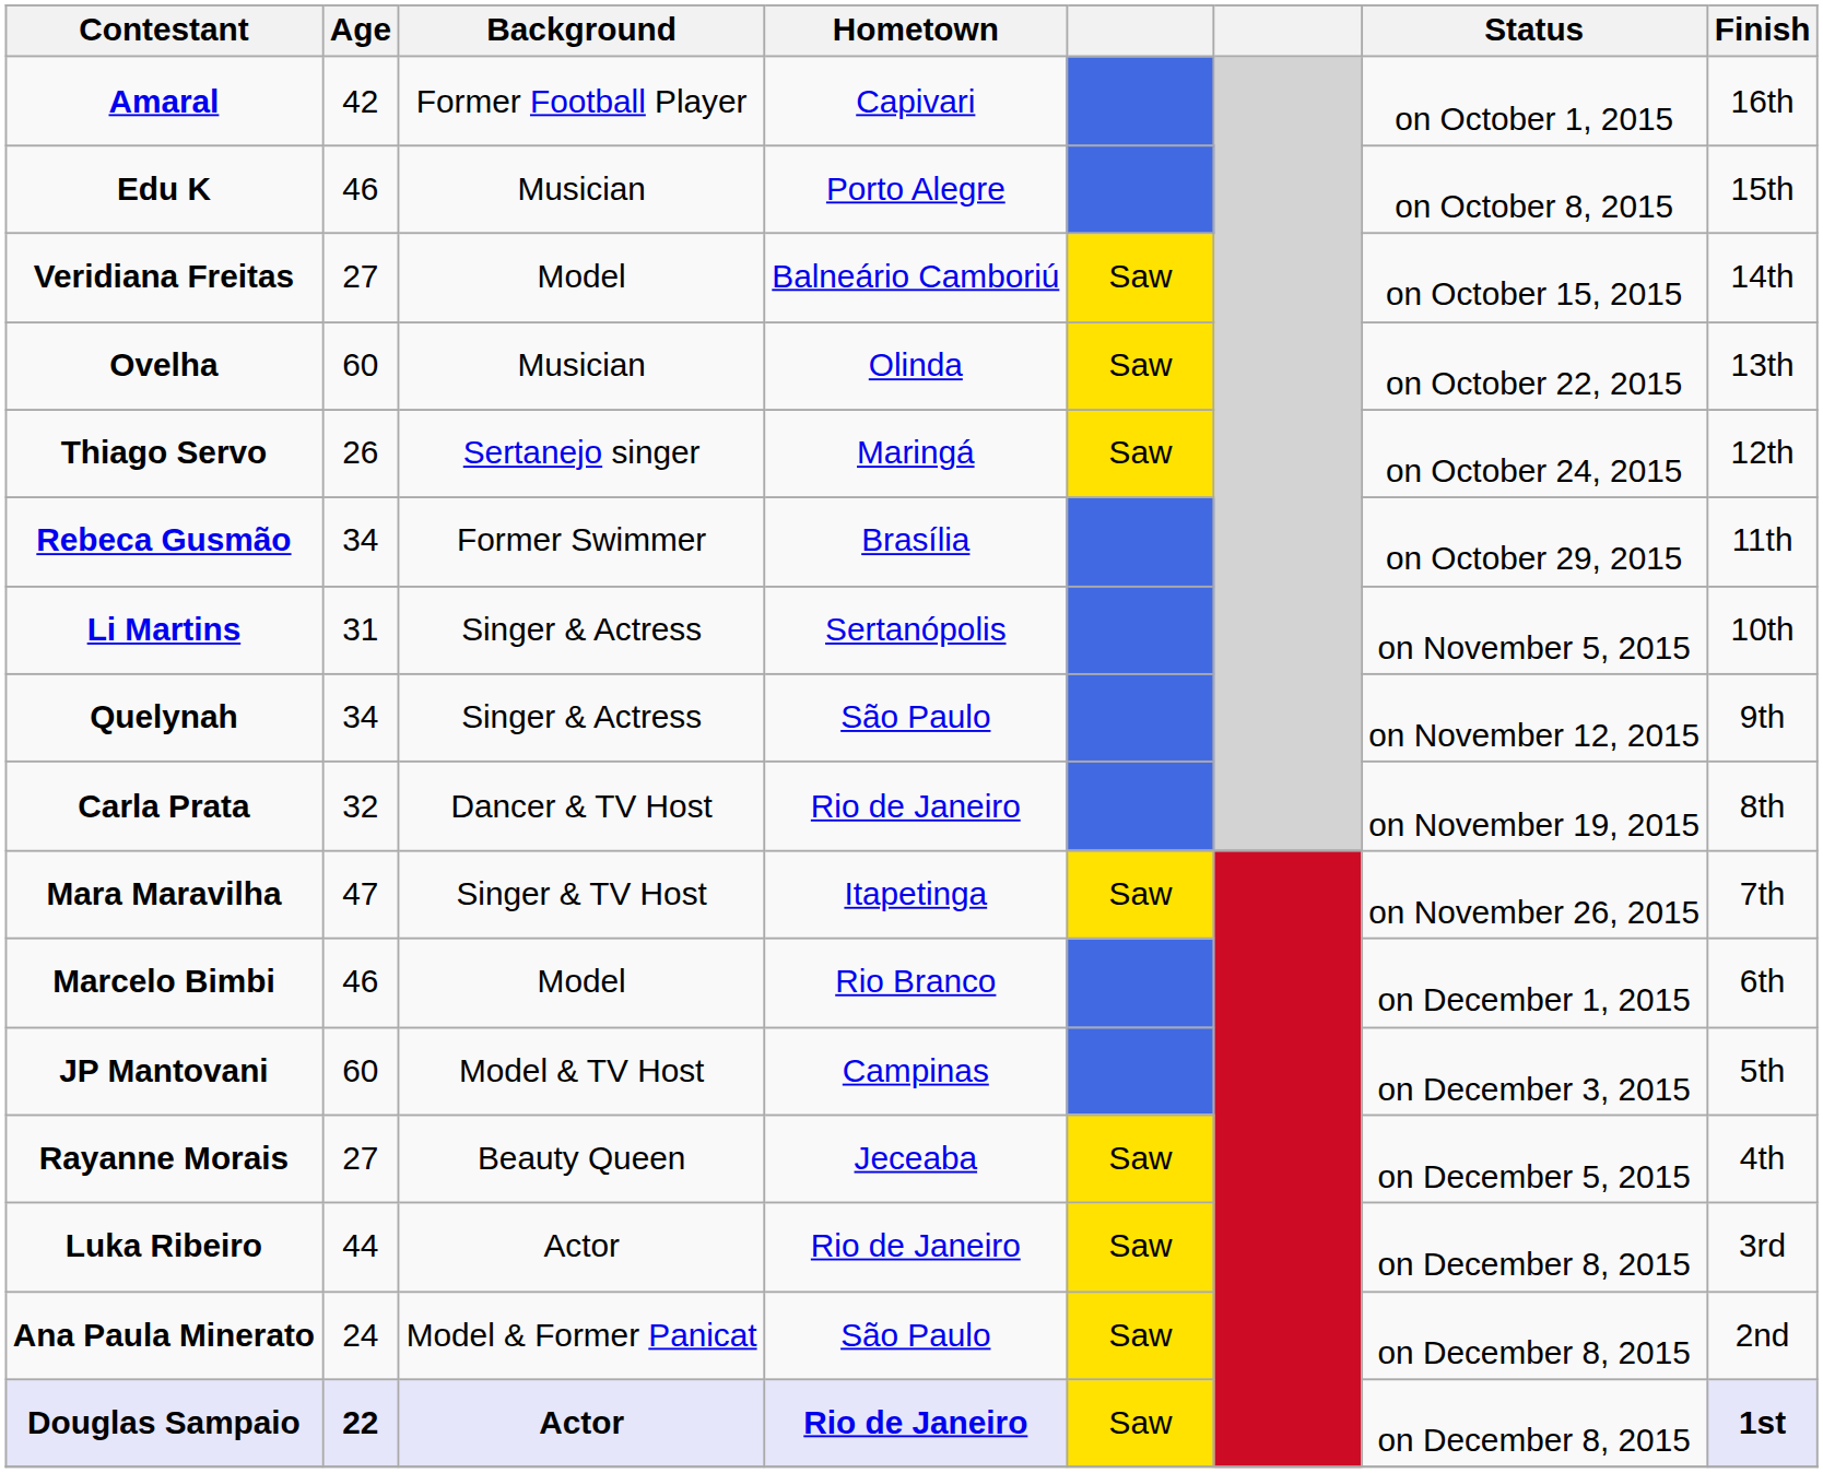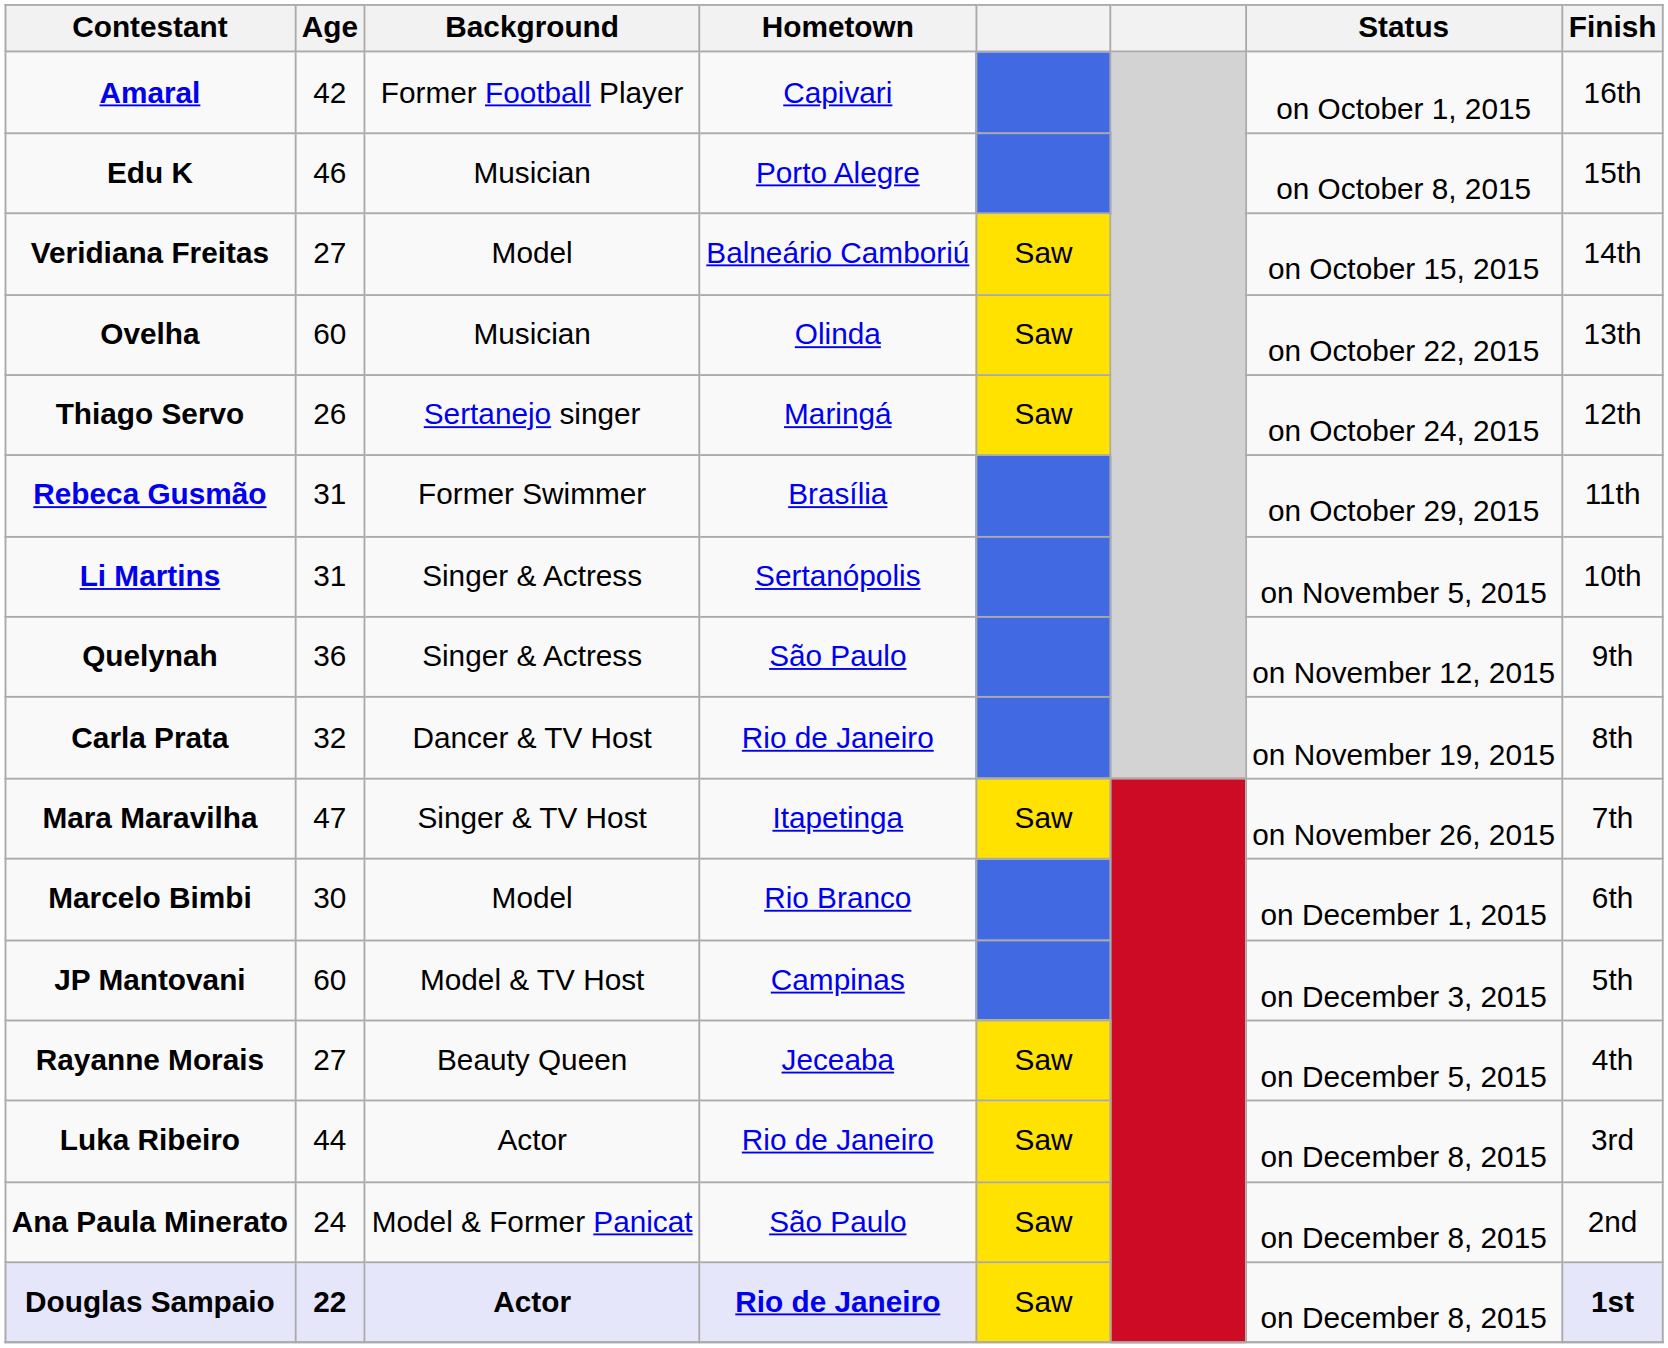Rebeca Gusmão | Age: 34 -> 31
Quelynah | Age: 34 -> 36
Marcelo Bimbi | Age: 46 -> 30
